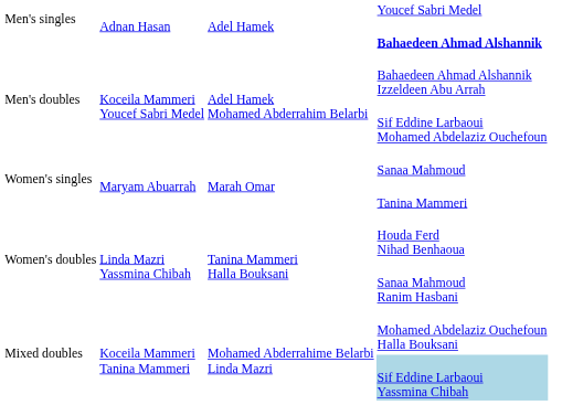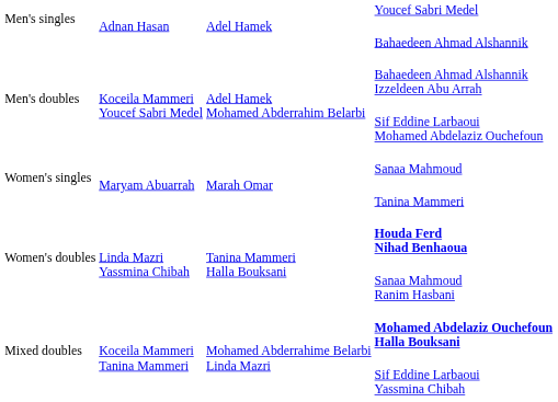Bahaedeen Ahmad Alshannik | column 4: bold -> normal
Houda Ferd Nihad Benhaoua | column 4: normal -> bold
Mohamed Abdelaziz Ouchefoun Halla Bouksani | column 4: normal -> bold
Sif Eddine Larbaoui Yassmina Chibah | column 4: lightblue background -> no background
